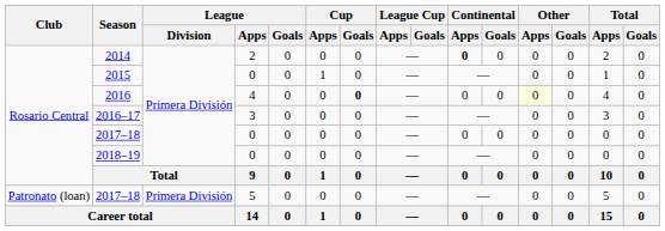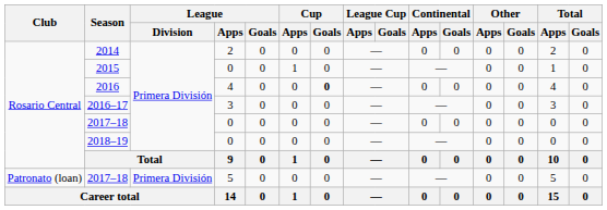2014 | Continental / Apps: bold -> normal
2016 | Other / Apps: lightyellow background -> no background
